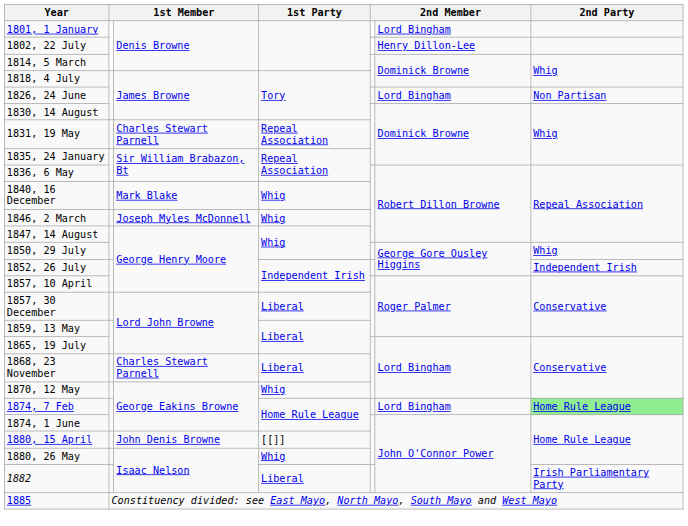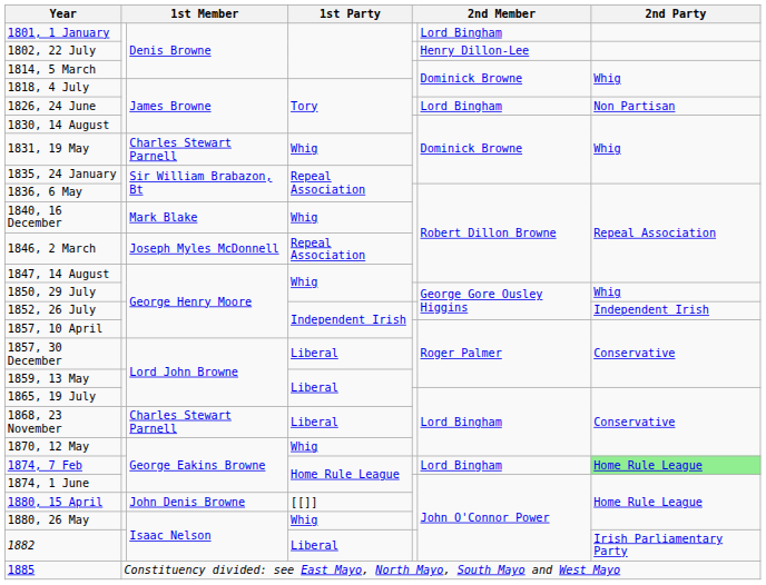1831, 19 May | 1st Party: Repeal Association -> Whig
1846, 2 March | 1st Party: Whig -> Repeal Association
